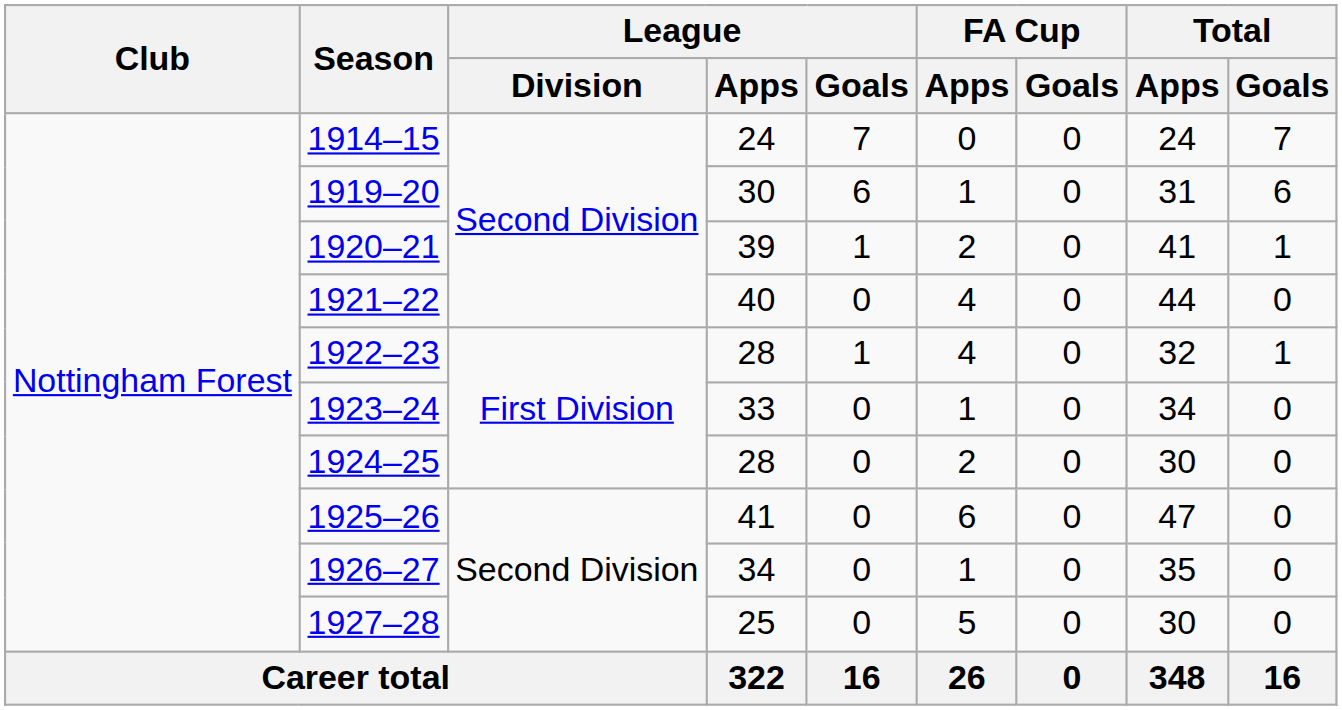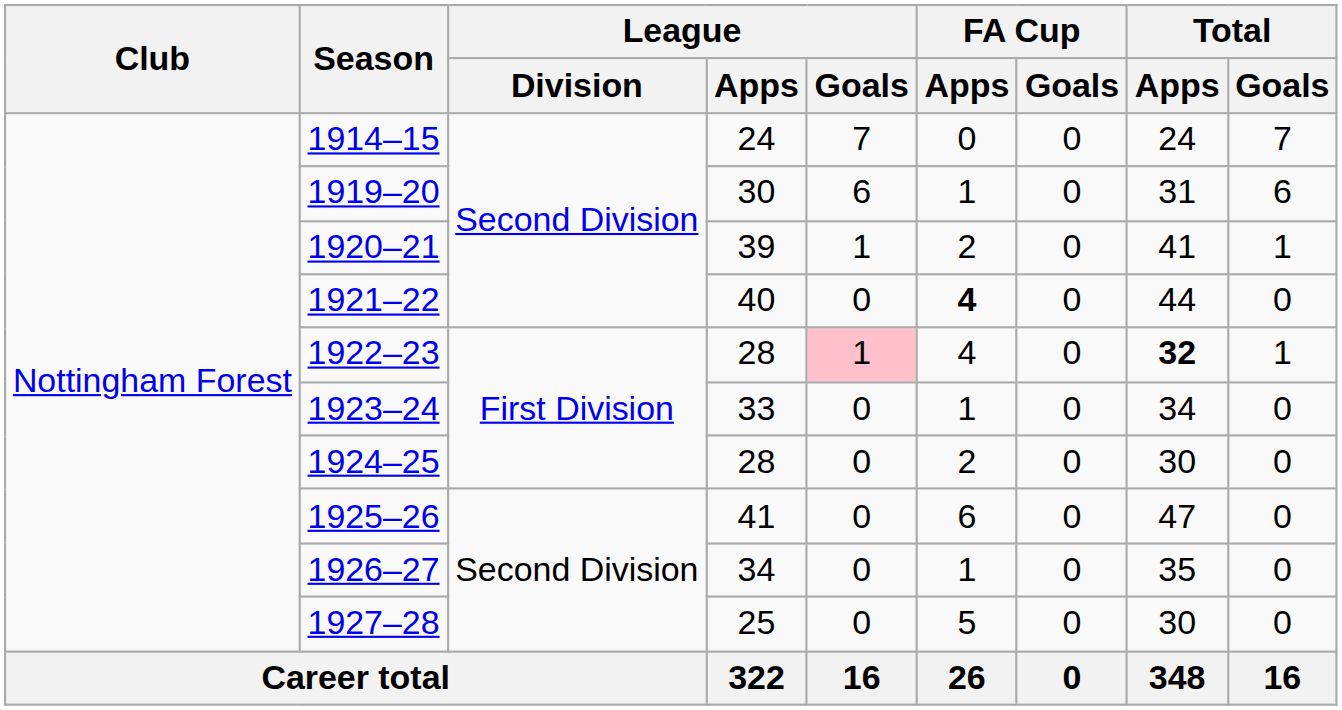1921–22 | FA Cup / Apps: normal -> bold
1922–23 | League / Goals: no background -> pink background
1922–23 | Total / Apps: normal -> bold
